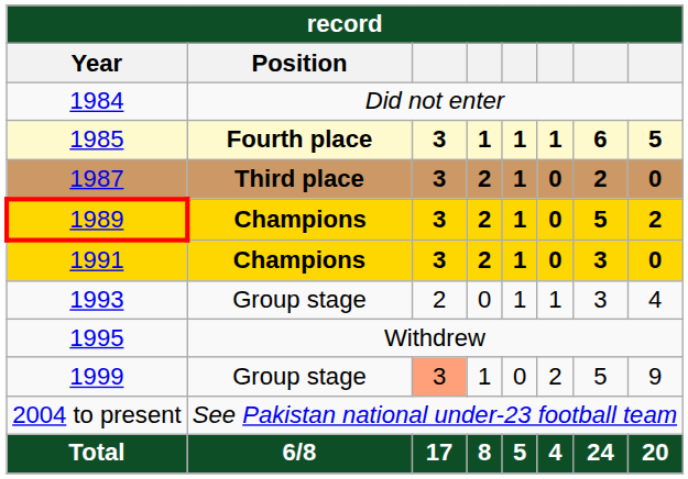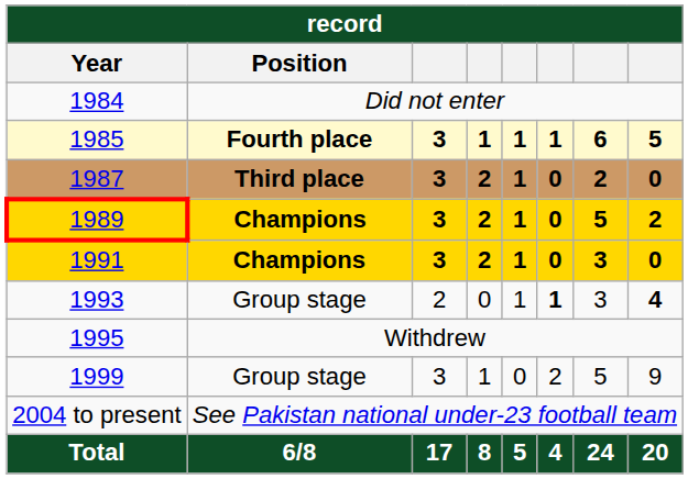1993 | column 6: normal -> bold
1993 | column 8: normal -> bold
1999 | column 3: lightsalmon background -> no background
